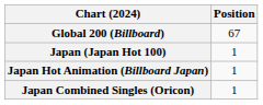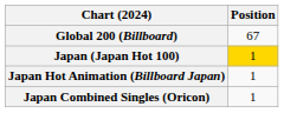Japan (Japan Hot 100) | Position: no background -> gold background
